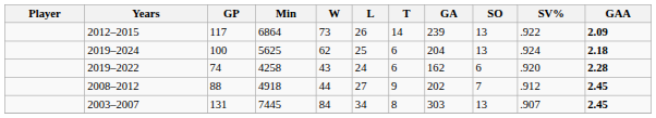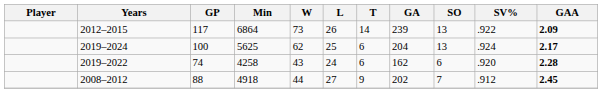2019–2024 | GAA: 2.18 -> 2.17
- row: 2003–2007 | 131 | 7445 | 84 | 34 | 8 | 303 | 13 | .907 | 2.45
